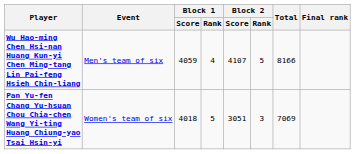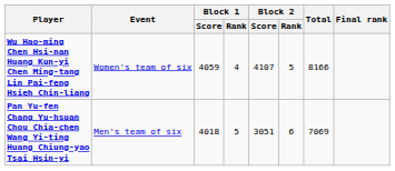row 3 | Event: Men's team of six -> Women's team of six
row 4 | Event: Women's team of six -> Men's team of six
row 4 | Block 2 / Rank: 3 -> 6
